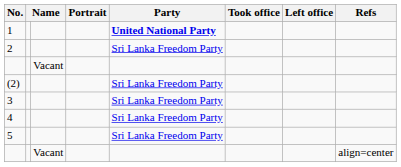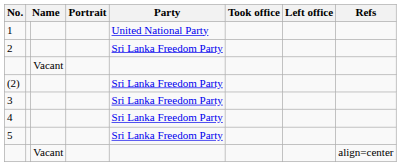1 | Party: bold -> normal
